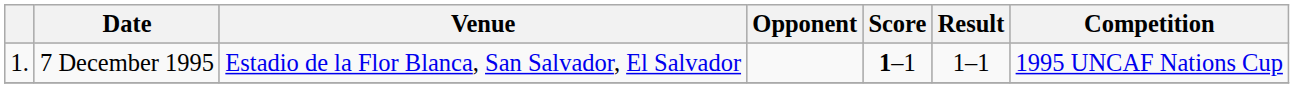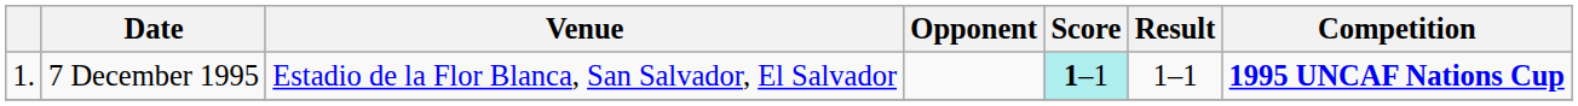7 December 1995 | Score: no background -> paleturquoise background
7 December 1995 | Competition: normal -> bold
